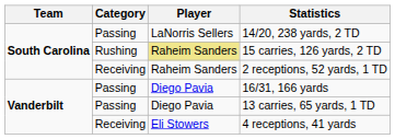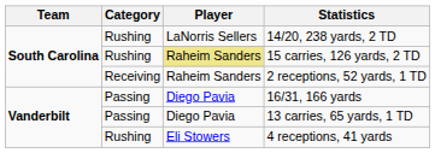14/20, 238 yards, 2 TD | Category: Passing -> Rushing
4 receptions, 41 yards | Category: Receiving -> Rushing
